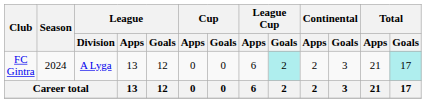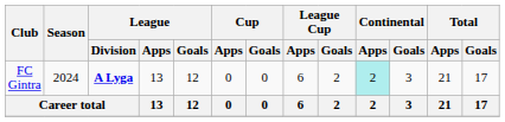FC Gintra | League / Division: normal -> bold
FC Gintra | League Cup / Goals: paleturquoise background -> no background
FC Gintra | Continental / Apps: no background -> paleturquoise background
FC Gintra | Total / Goals: paleturquoise background -> no background
